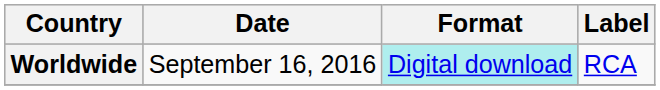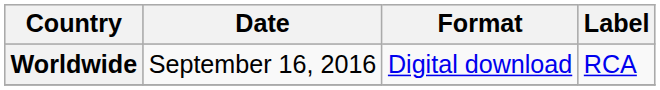Worldwide | Format: paleturquoise background -> no background
